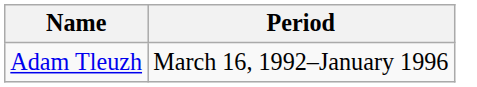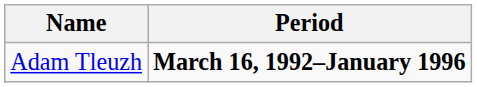Adam Tleuzh | Period: normal -> bold
